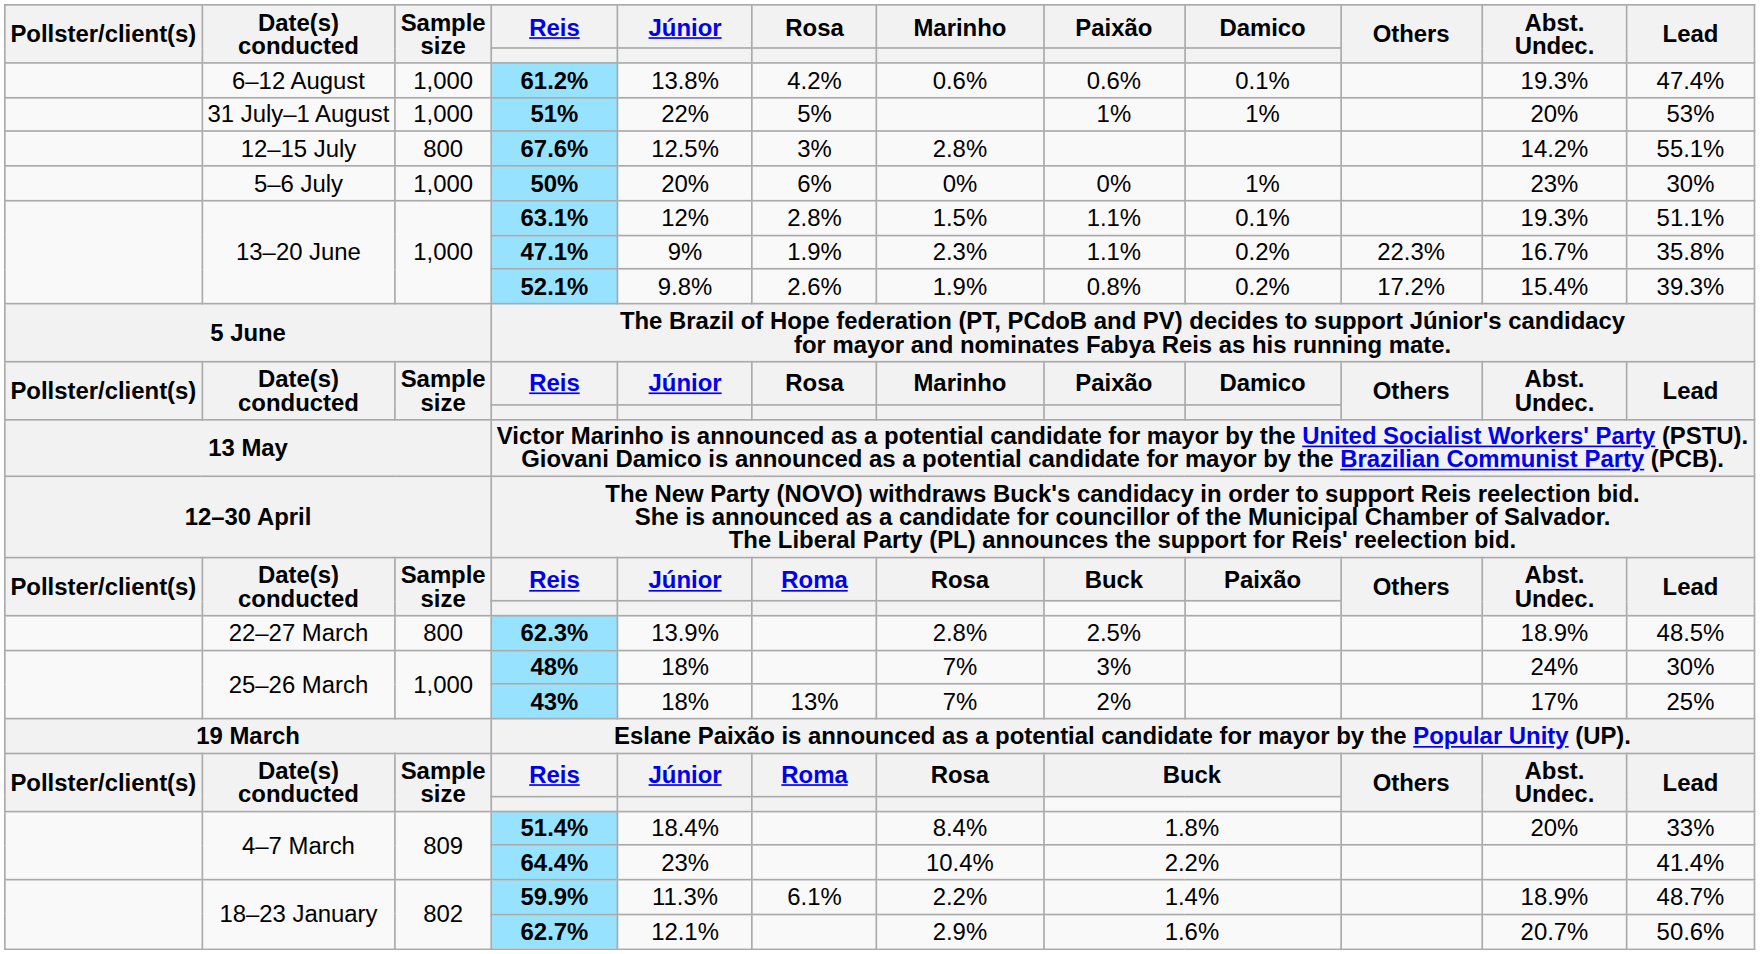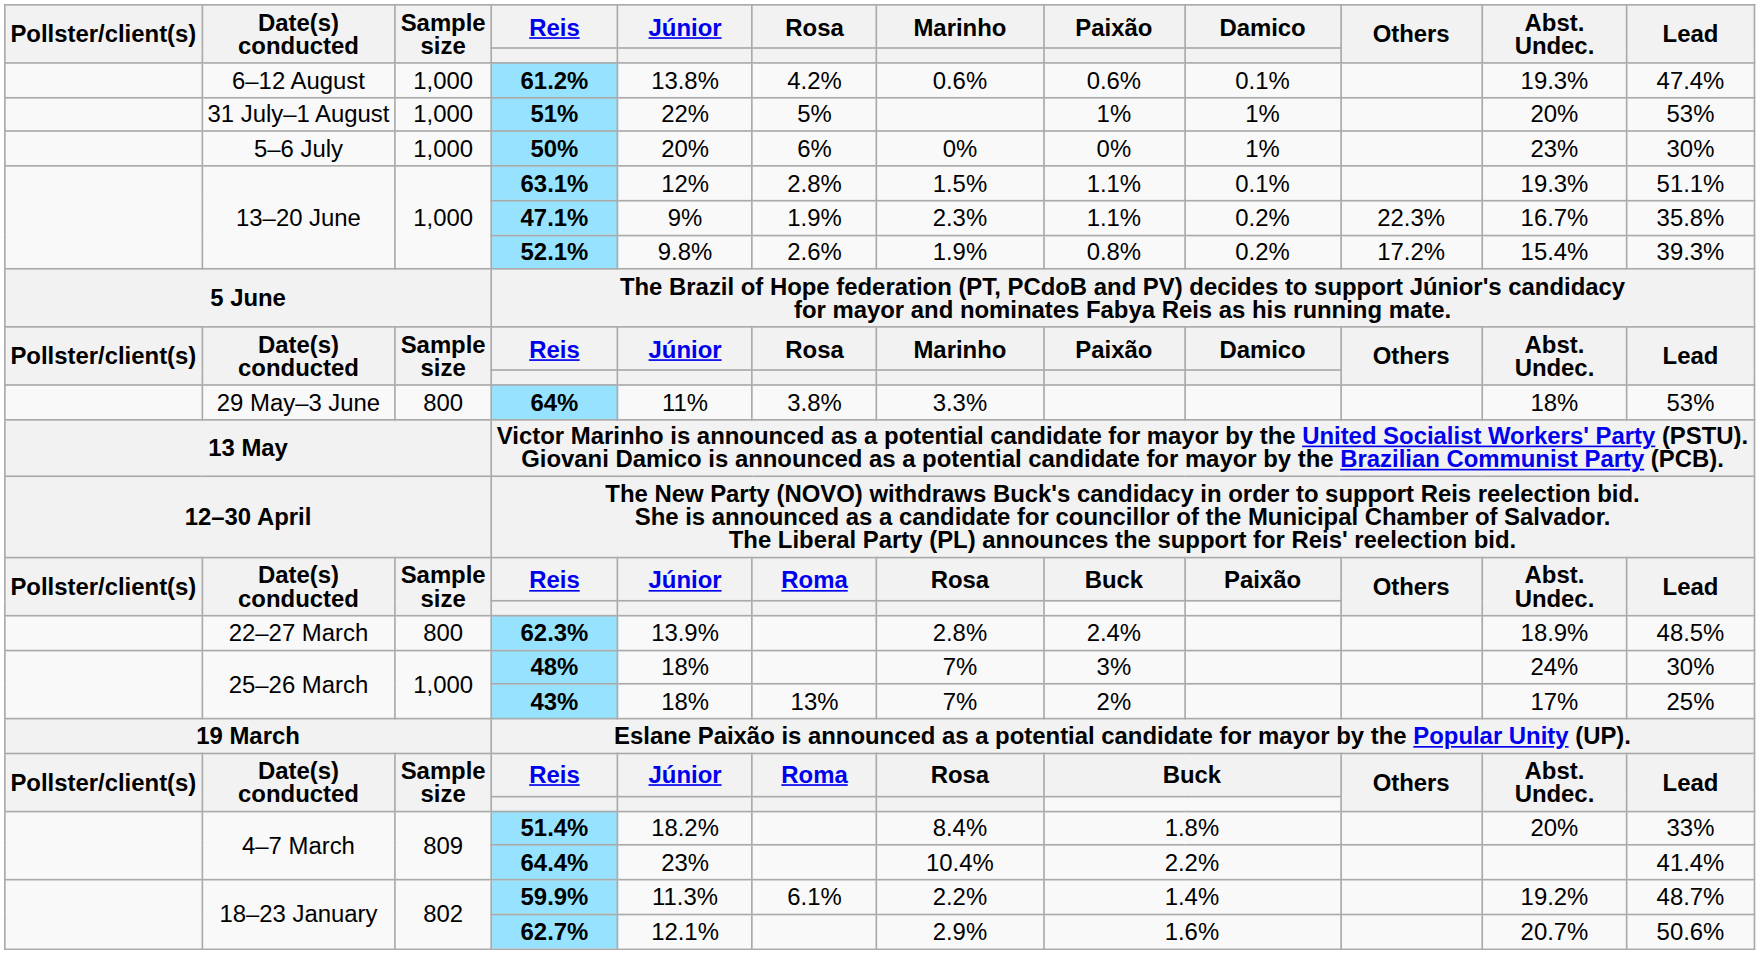- row: 12–15 July | 800 | 67.6% | 12.5% | 3% | 2.8% | 14.2% | 55.1%
+ row: 29 May–3 June | 800 | 64% | 11% | 3.8% | 3.3% | 18% | 53%
62.3% | Paixão: 2.5% -> 2.4%
51.4% | Júnior: 18.4% -> 18.2%
59.9% | Abst. Undec.: 18.9% -> 19.2%
